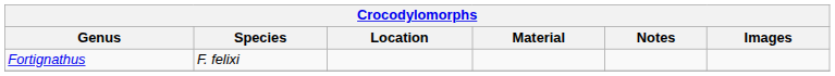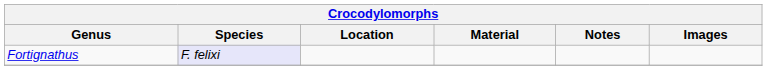Fortignathus | Species: no background -> lavender background
